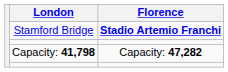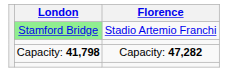Stamford Bridge | London: no background -> lightgreen background
Stamford Bridge | Florence: bold -> normal
